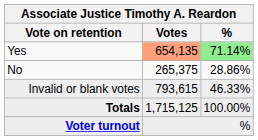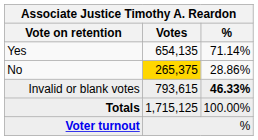Yes | Votes: lightsalmon background -> no background
Yes | %: lightgreen background -> no background
No | Votes: no background -> gold background
Invalid or blank votes | %: normal -> bold
